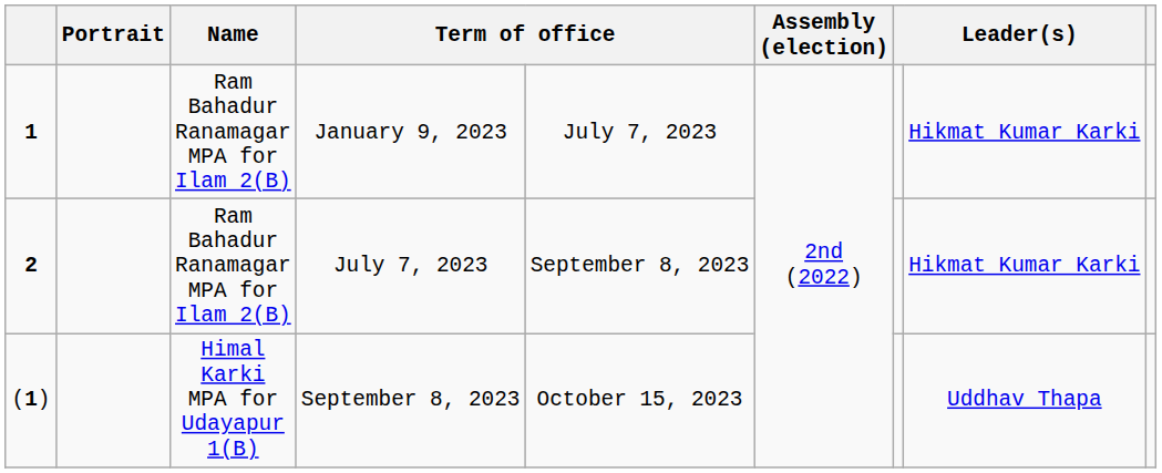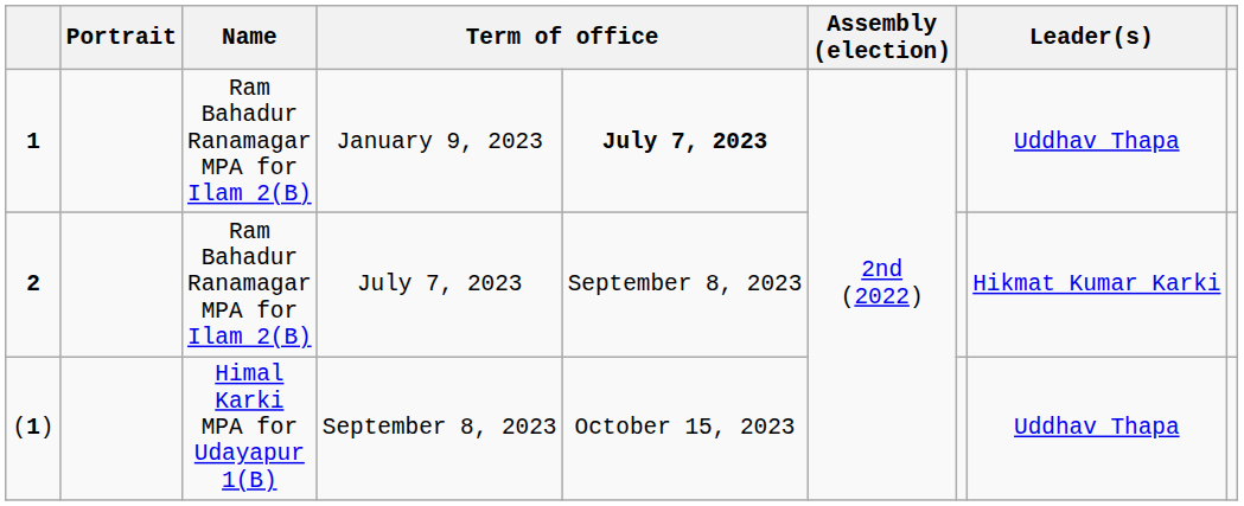January 9, 2023 | column 5: normal -> bold
January 9, 2023 | column 8: Hikmat Kumar Karki -> Uddhav Thapa
